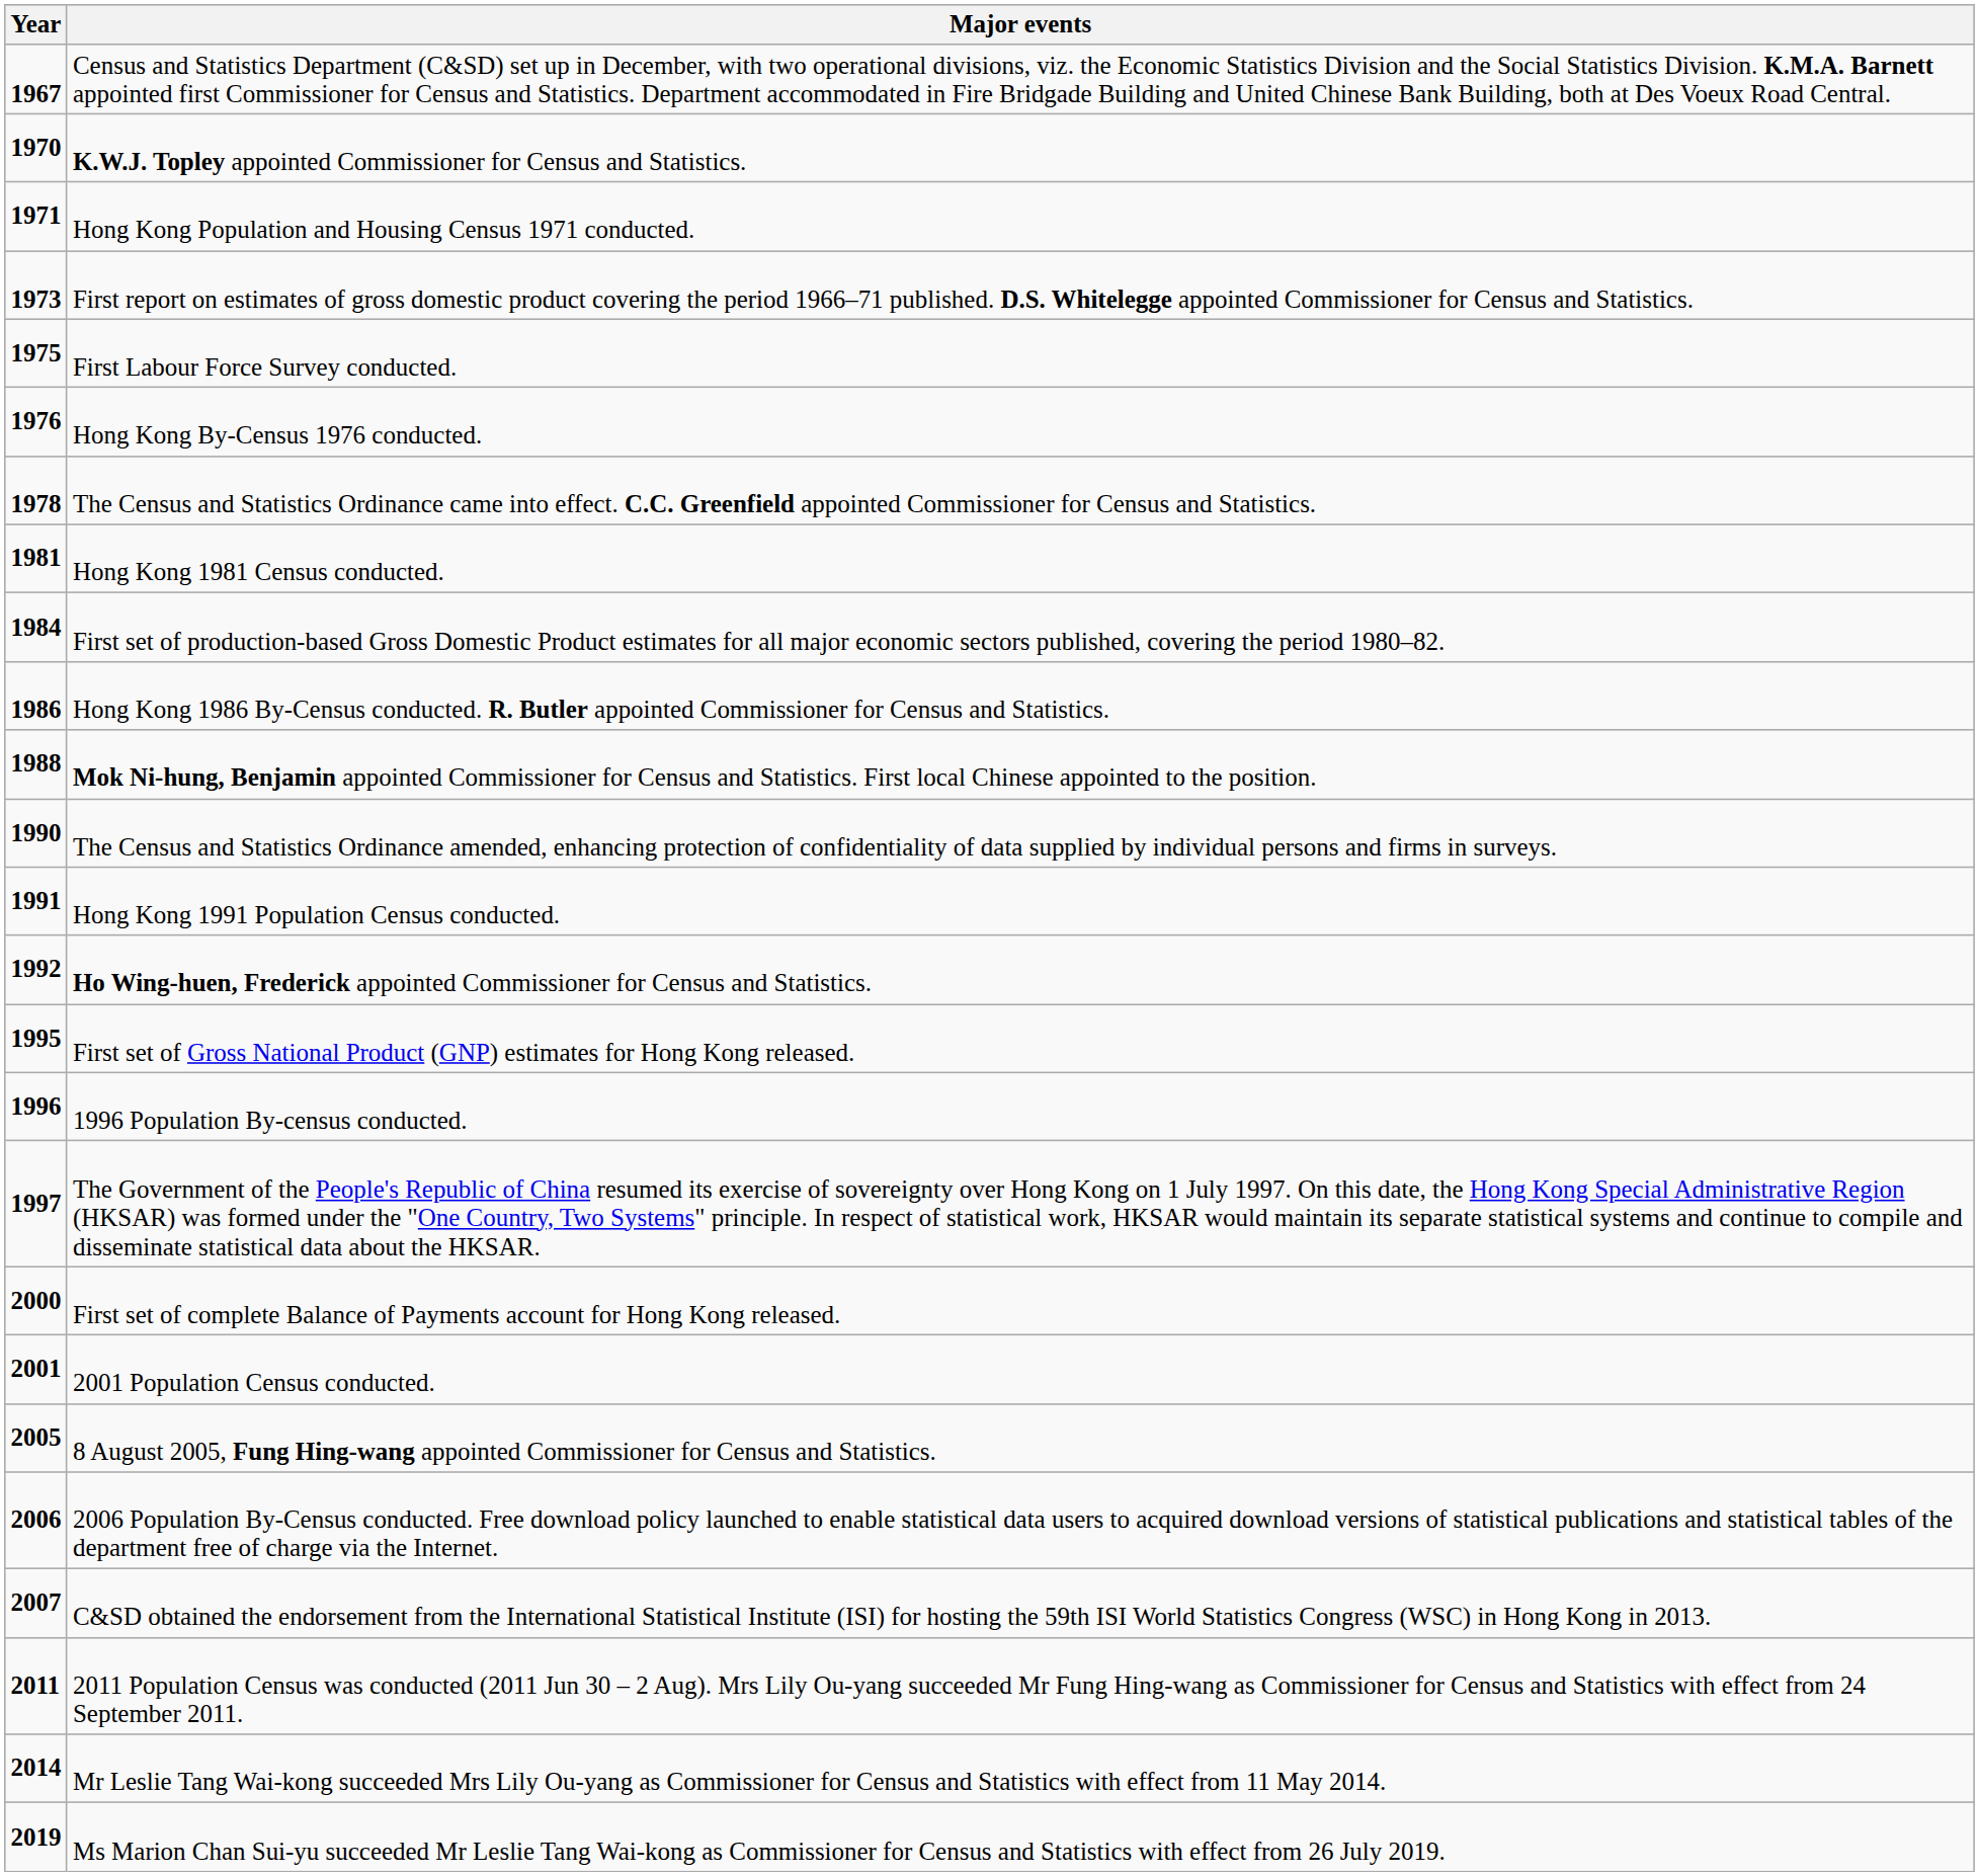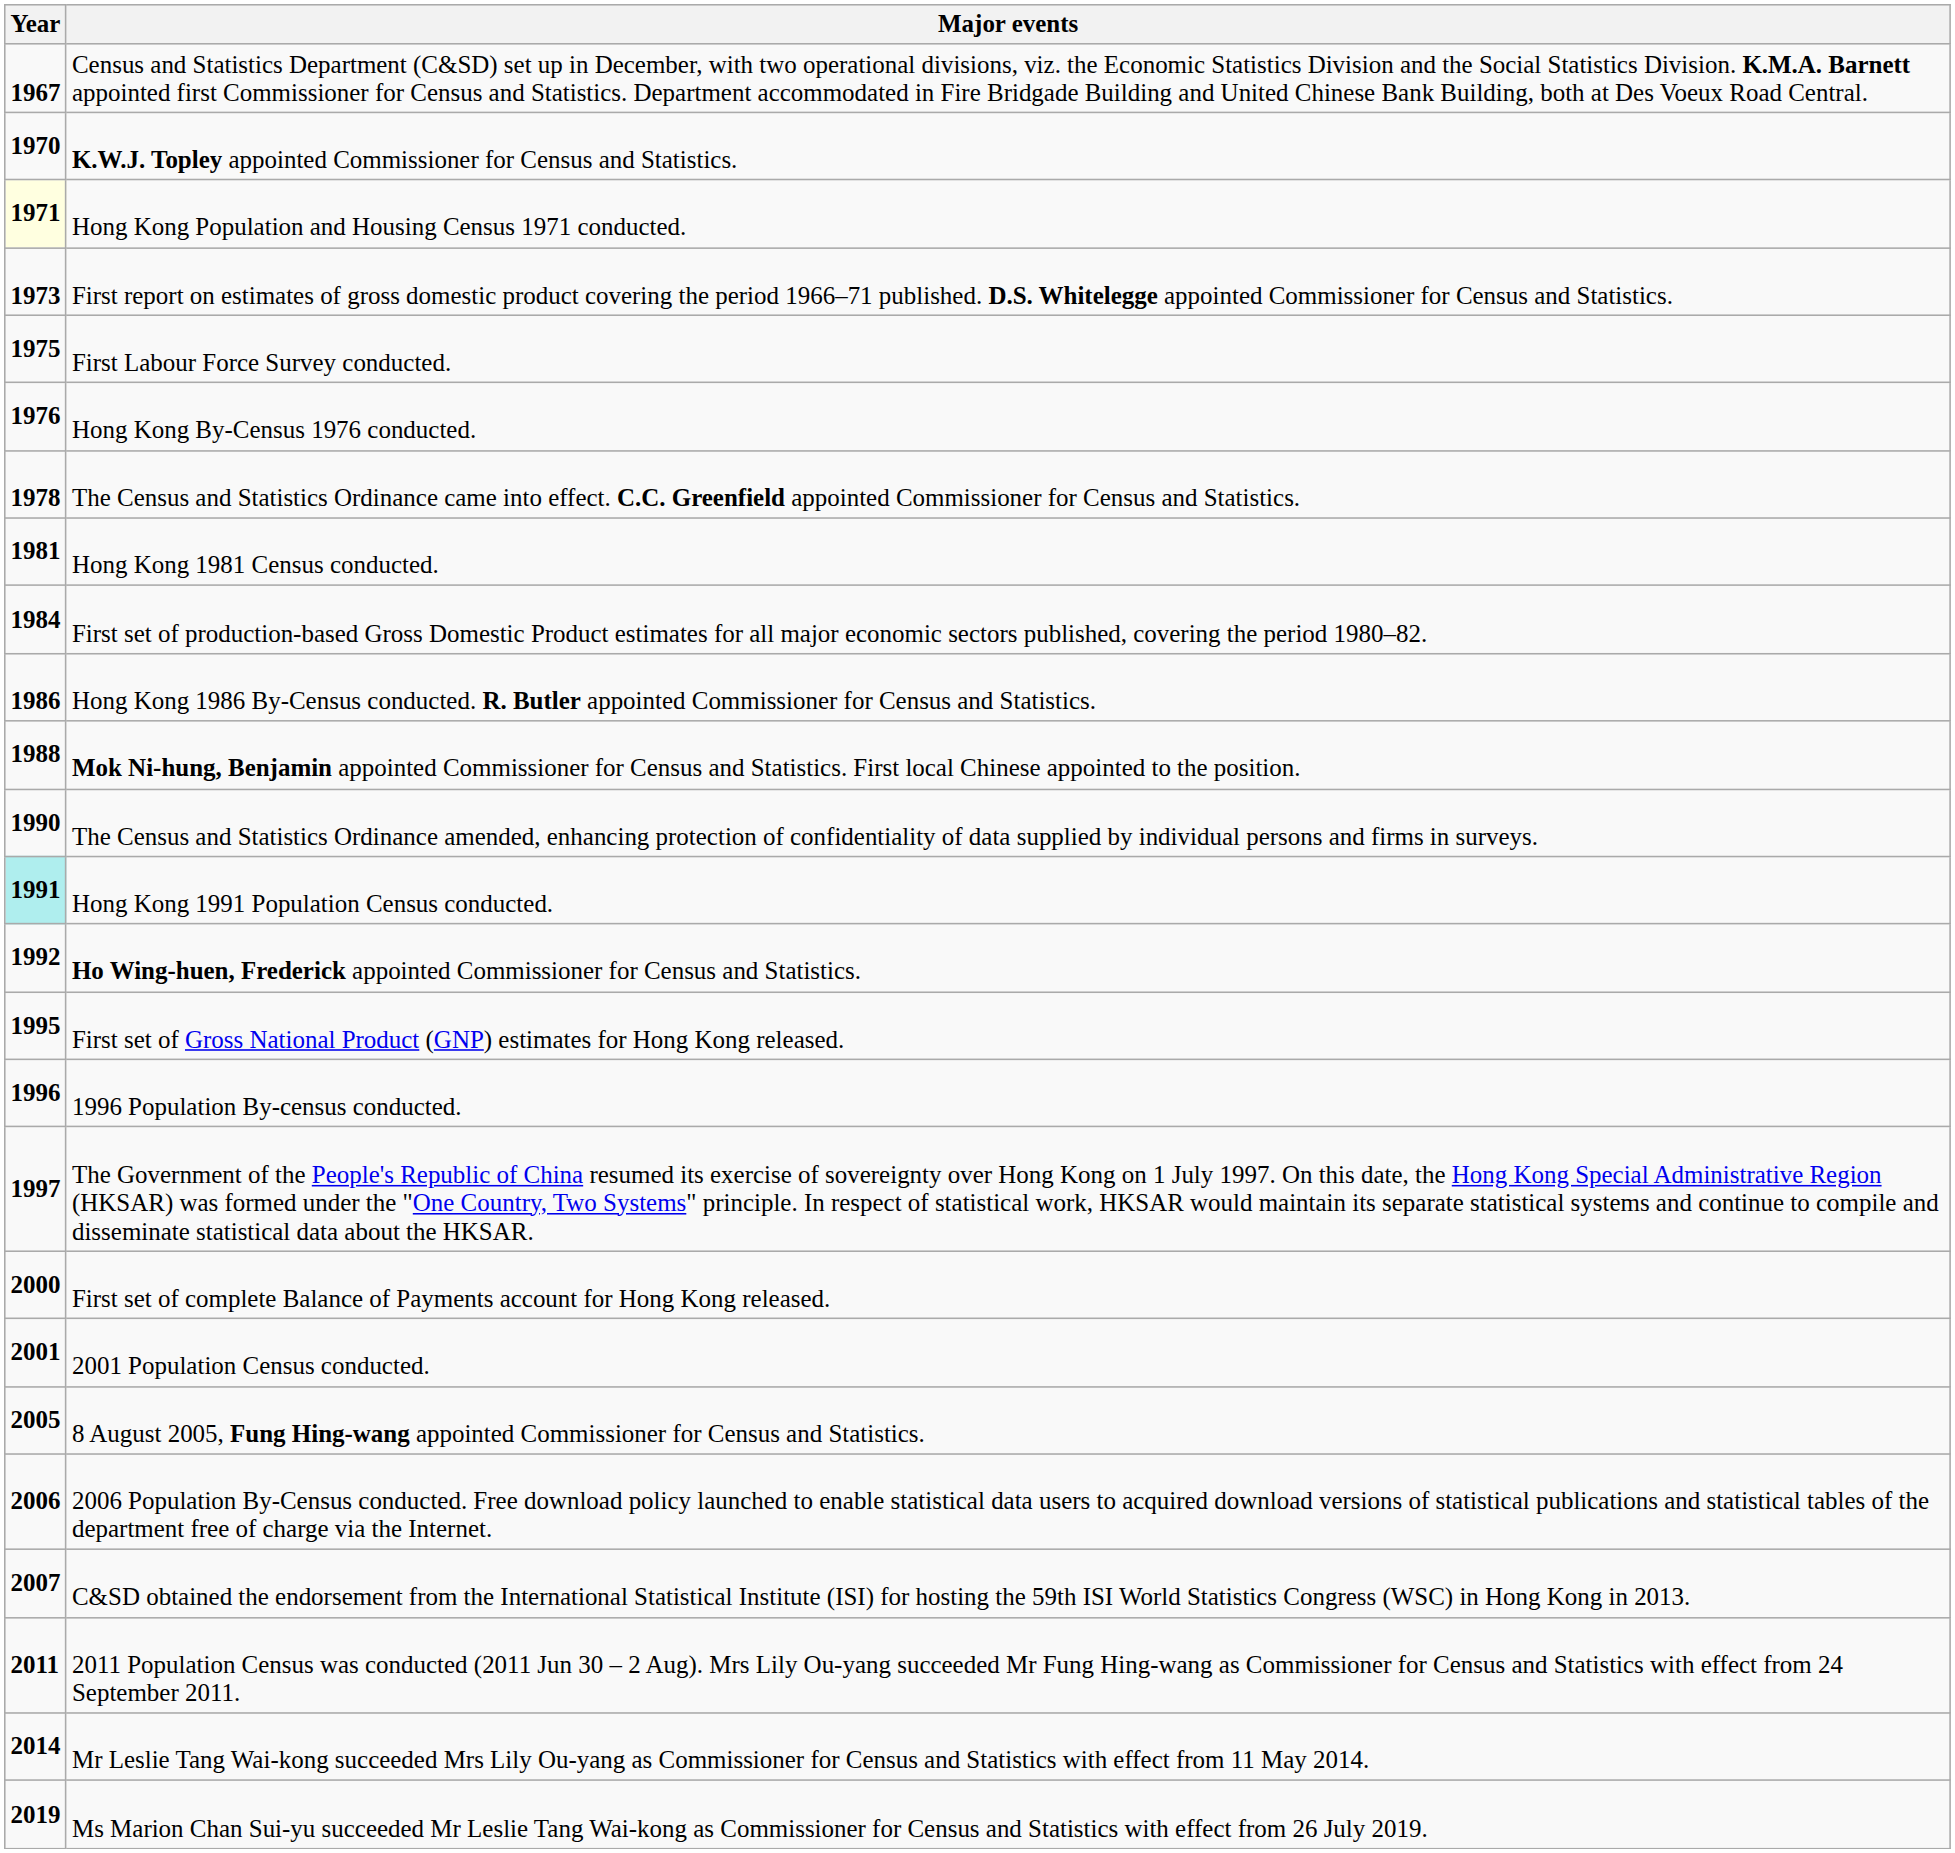Hong Kong Population and Housing Census 1971 conducted. | Year: no background -> lightyellow background
Hong Kong 1991 Population Census conducted. | Year: no background -> paleturquoise background
